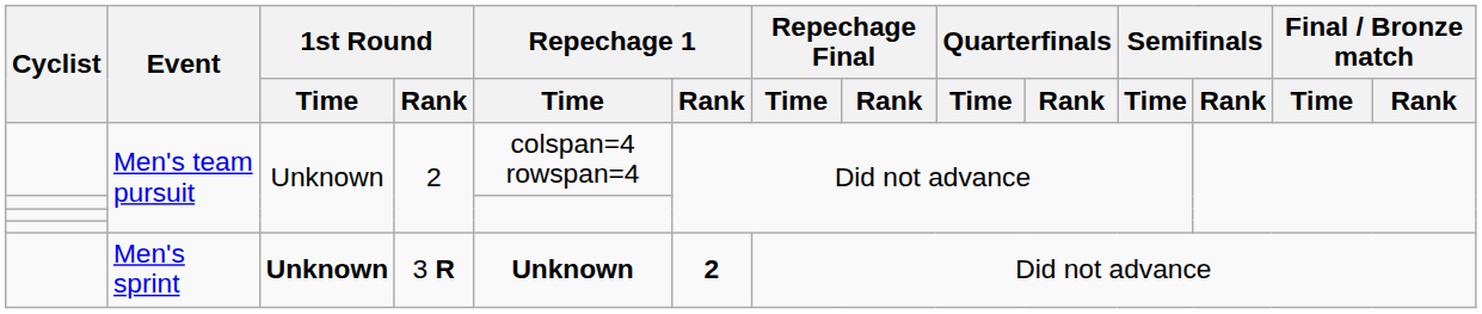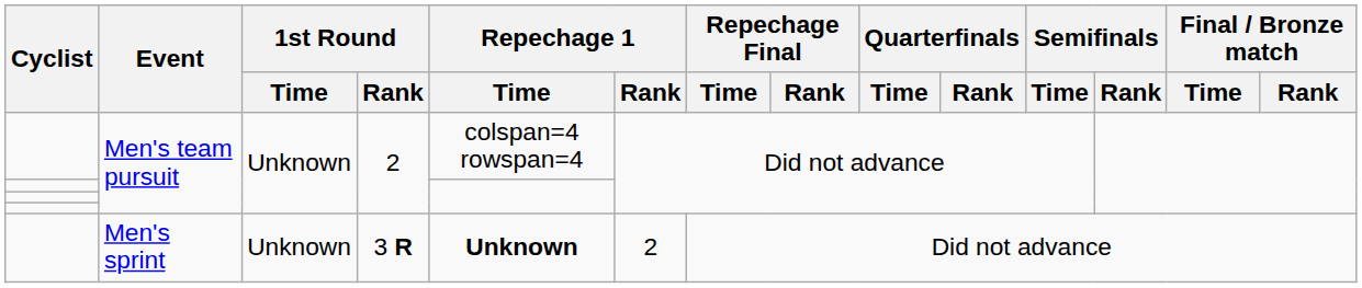Men's sprint | 1st Round / Time: bold -> normal
Men's sprint | Repechage 1 / Rank: bold -> normal
